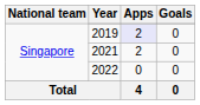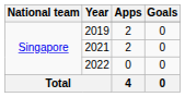2019 | Apps: lavender background -> no background
